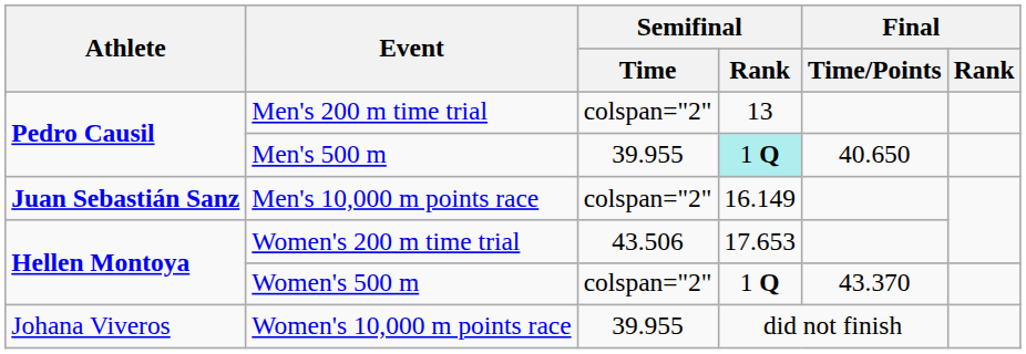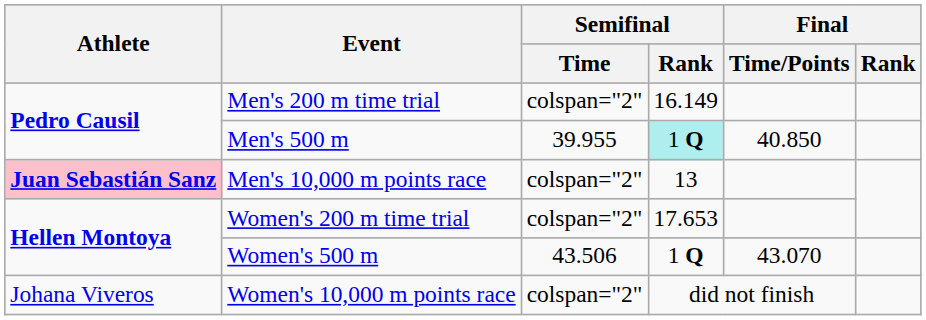Men's 200 m time trial | Semifinal / Rank: 13 -> 16.149
Men's 500 m | Final / Time/Points: 40.650 -> 40.850
Men's 10,000 m points race | Athlete: no background -> pink background
Men's 10,000 m points race | Semifinal / Rank: 16.149 -> 13
Women's 200 m time trial | Semifinal / Time: 43.506 -> colspan="2"
Women's 500 m | Semifinal / Time: colspan="2" -> 43.506
Women's 500 m | Final / Time/Points: 43.370 -> 43.070
Women's 10,000 m points race | Semifinal / Time: 39.955 -> colspan="2"
